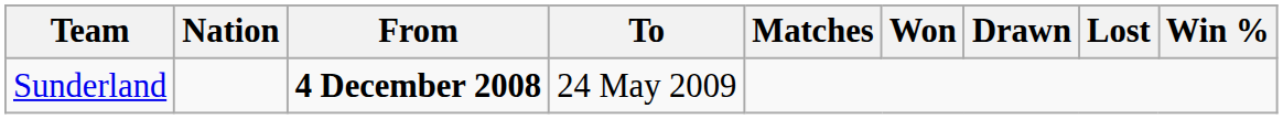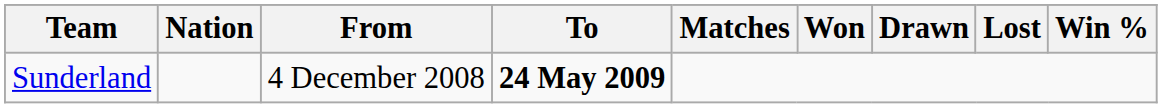Sunderland | From: bold -> normal
Sunderland | To: normal -> bold
